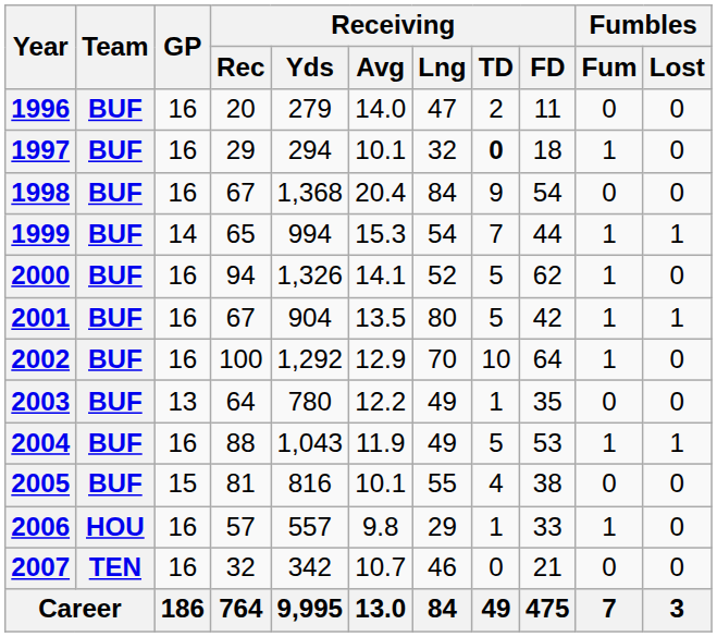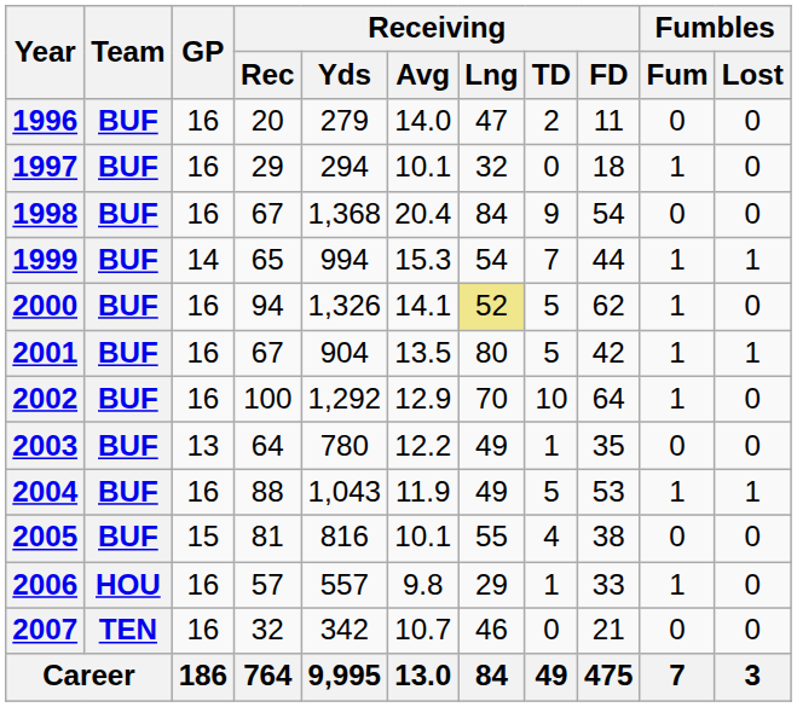1997 | Receiving / TD: bold -> normal
2000 | Receiving / Lng: no background -> khaki background
